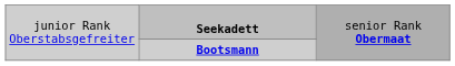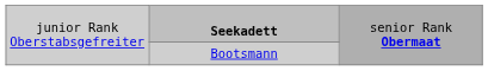junior Rank Oberstabsgefreiter / Bootsmann | column 2: bold -> normal
